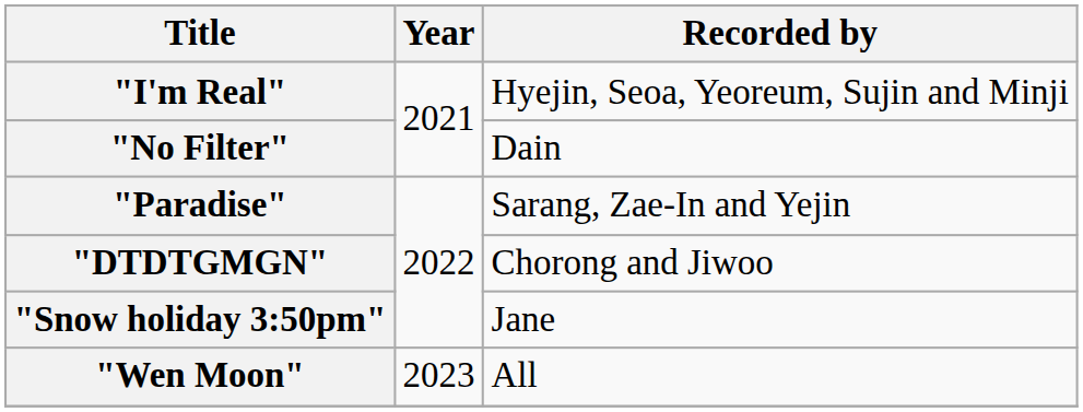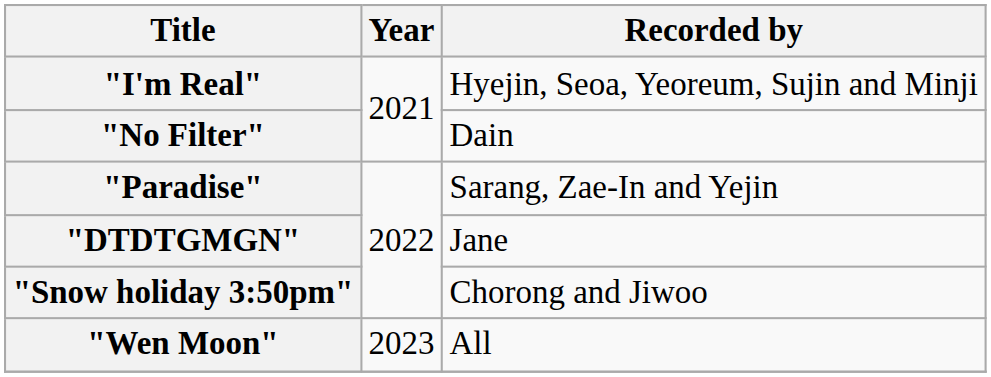"DTDTGMGN" | Recorded by: Chorong and Jiwoo -> Jane
"Snow holiday 3:50pm" | Recorded by: Jane -> Chorong and Jiwoo
